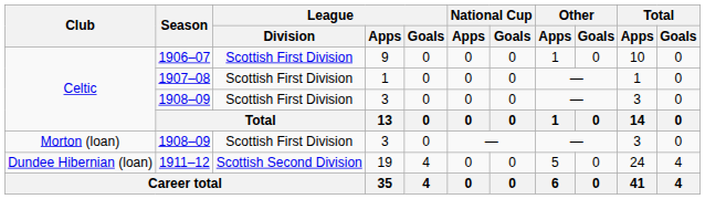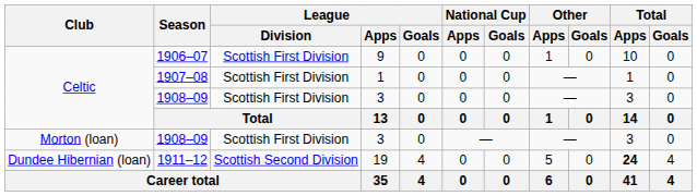1911–12 | Total / Apps: normal -> bold
